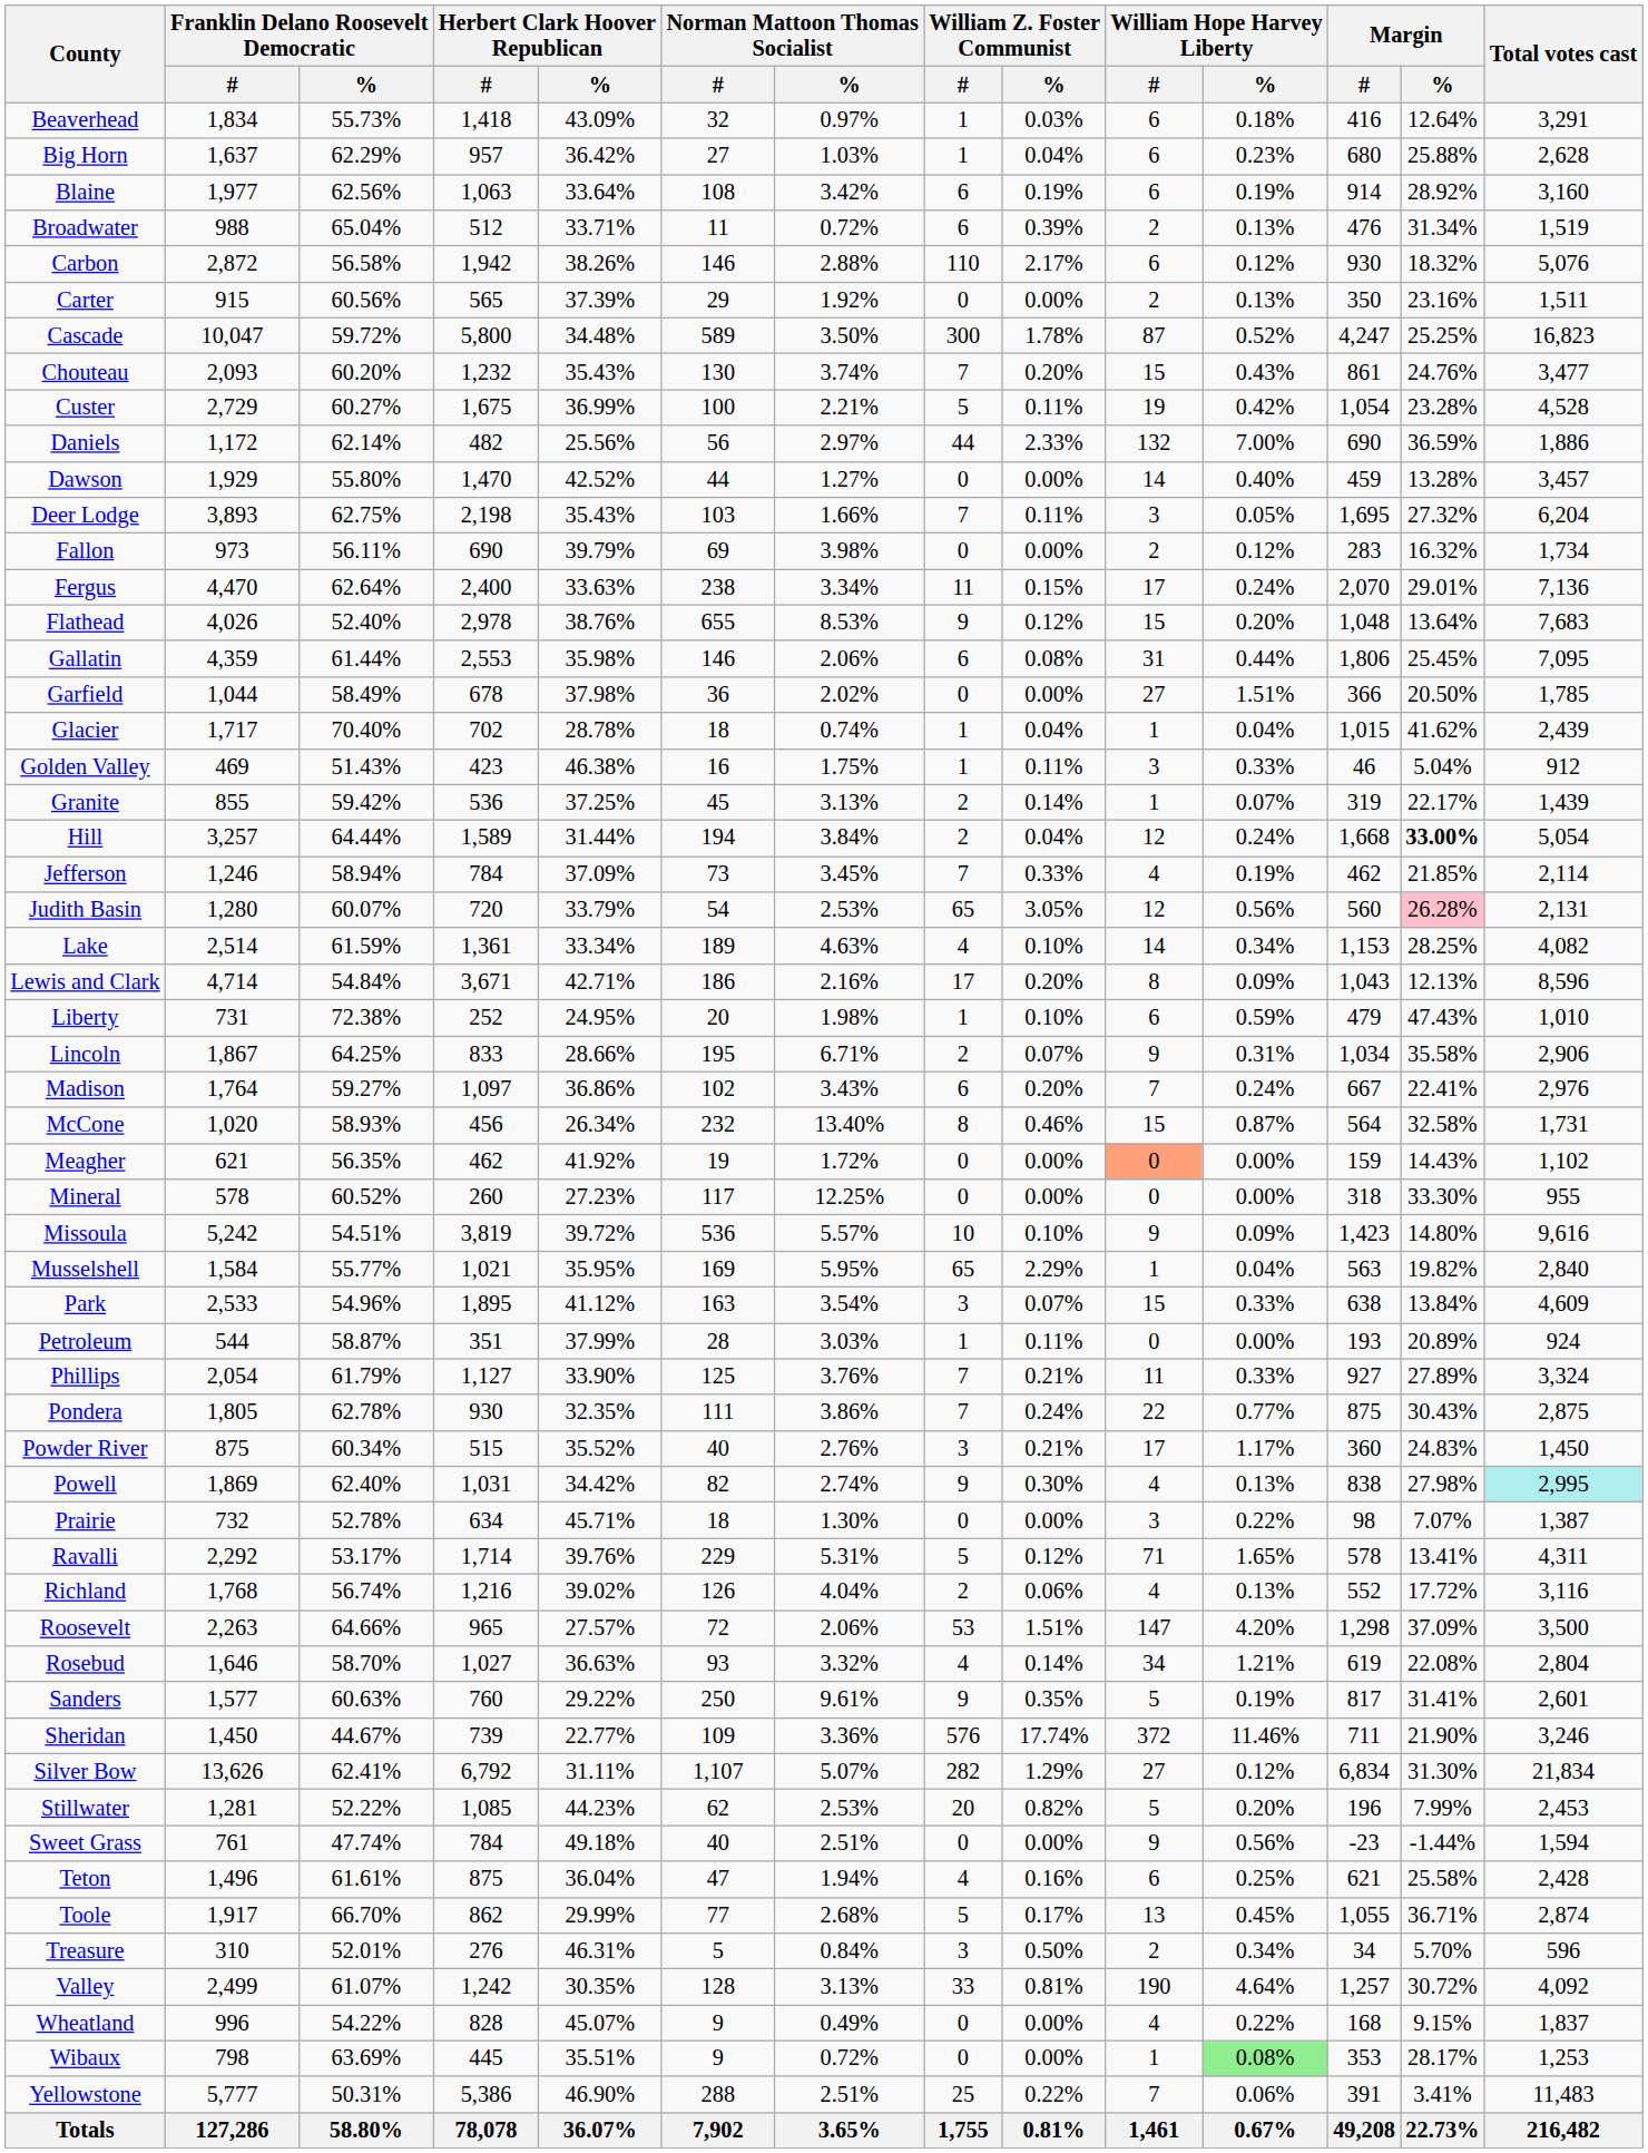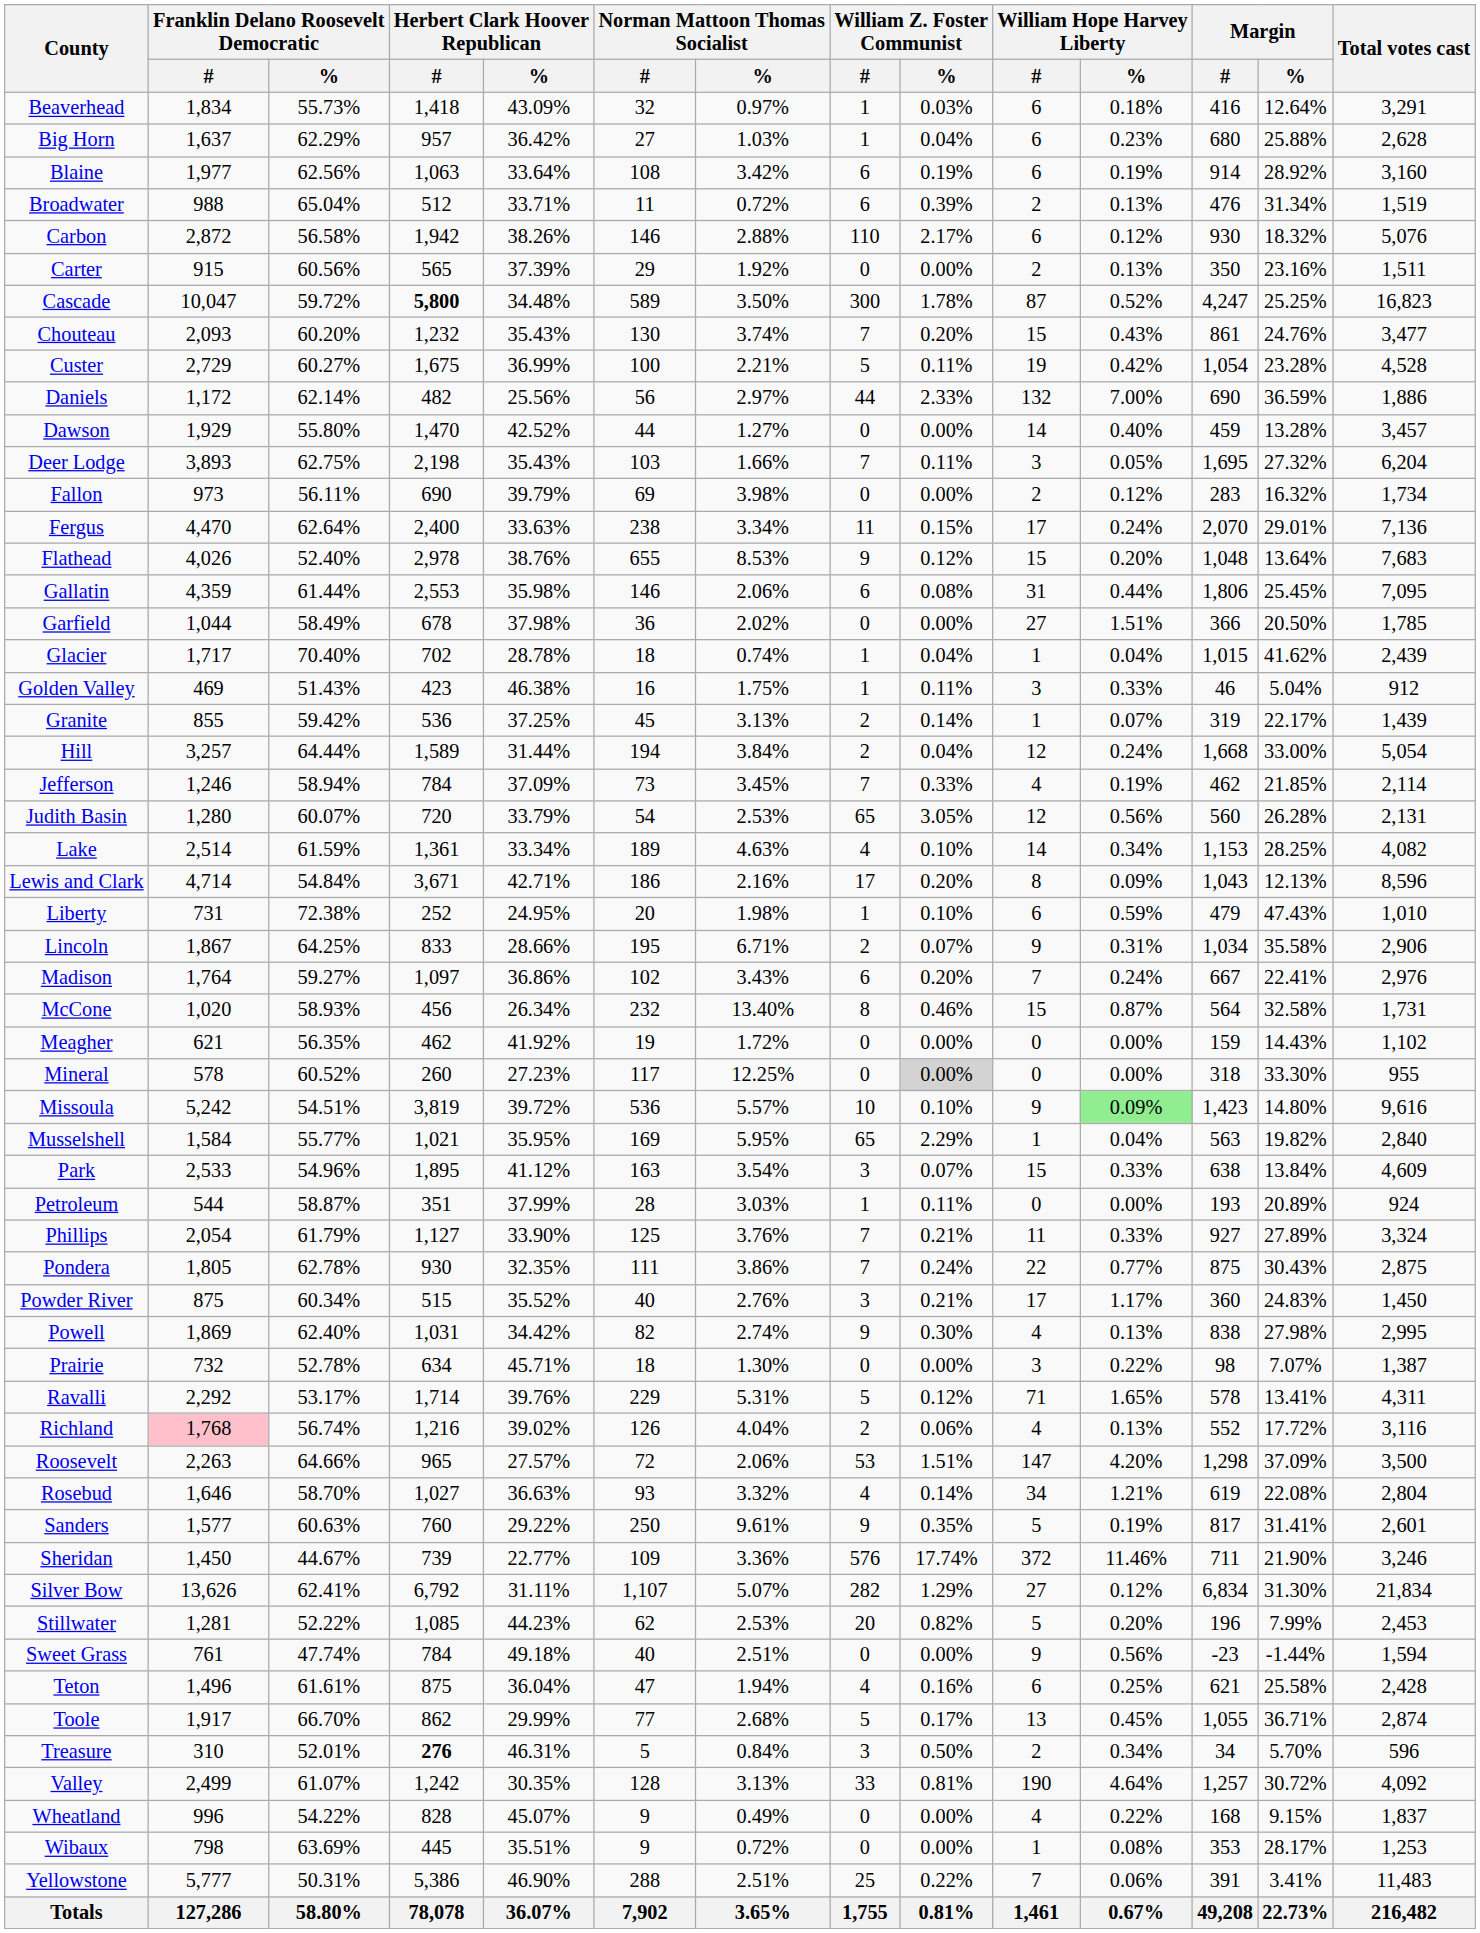Cascade | Herbert Clark Hoover Republican / #: normal -> bold
Hill | Margin / %: bold -> normal
Judith Basin | Margin / %: pink background -> no background
Meagher | William Hope Harvey Liberty / #: lightsalmon background -> no background
Mineral | William Z. Foster Communist / %: no background -> lightgrey background
Missoula | William Hope Harvey Liberty / %: no background -> lightgreen background
Powell | Total votes cast: paleturquoise background -> no background
Richland | Franklin Delano Roosevelt Democratic / #: no background -> pink background
Treasure | Herbert Clark Hoover Republican / #: normal -> bold
Wibaux | William Hope Harvey Liberty / %: lightgreen background -> no background
